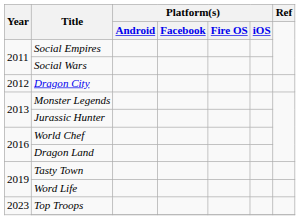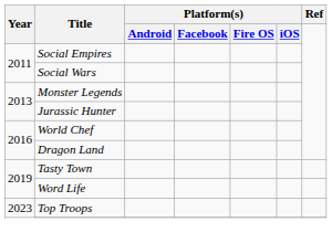- row: 2012 | Dragon City
